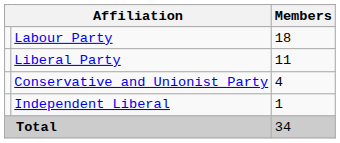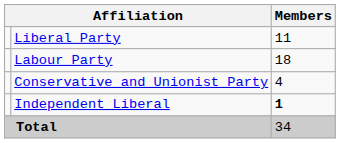rows swapped: Labour Party <-> Liberal Party
Independent Liberal | Members: normal -> bold
